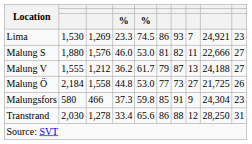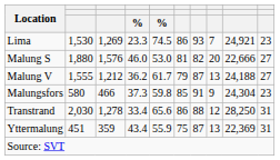Malung S | column 8: 11 -> 20
- row: Malung Ö | 2,184 | 1,558 | 44.8 | 53.0 | 77 | 73 | 27 | 21,725 | 26
+ row: Yttermalung | 451 | 359 | 43.4 | 55.9 | 75 | 87 | 13 | 22,369 | 31
